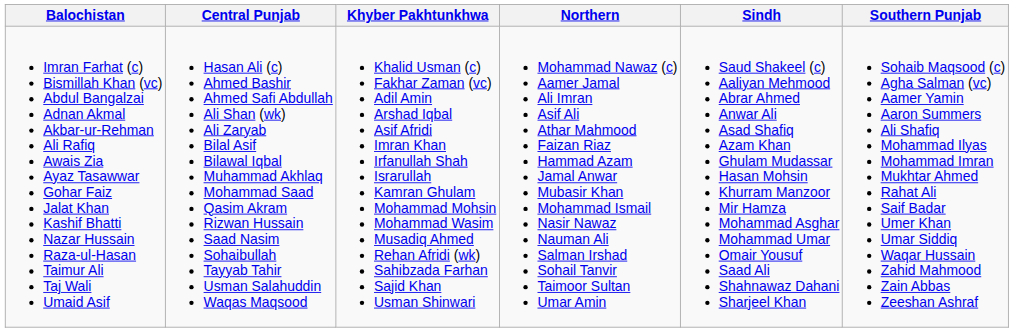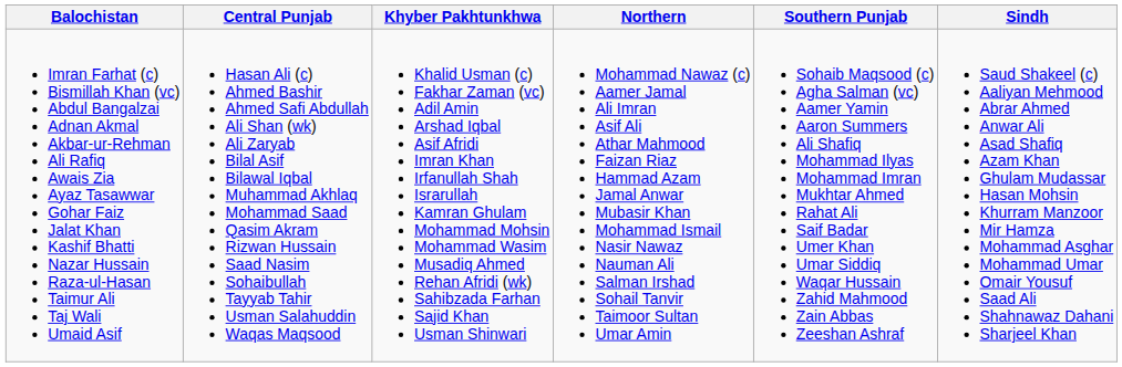columns swapped: Sindh <-> Southern Punjab
